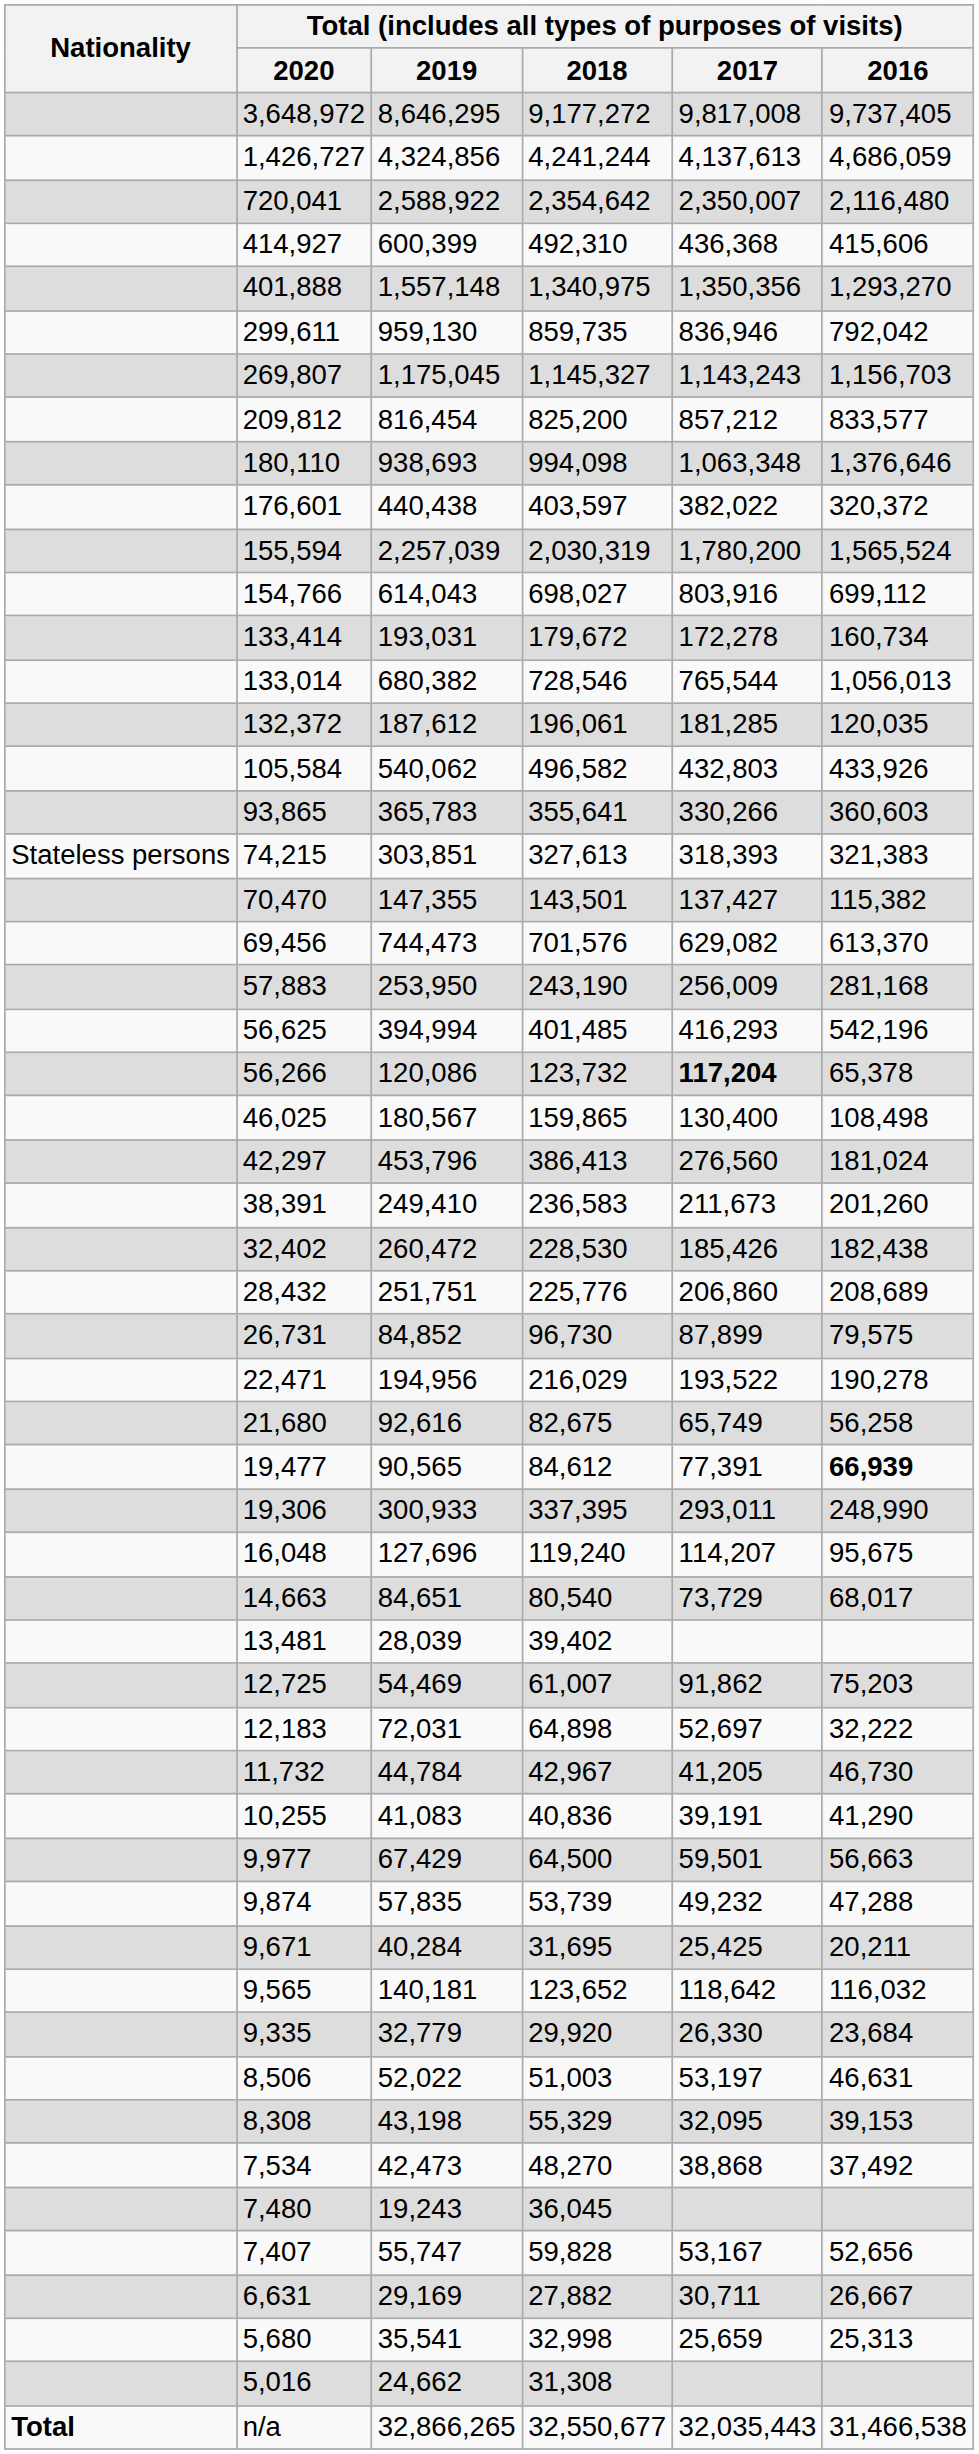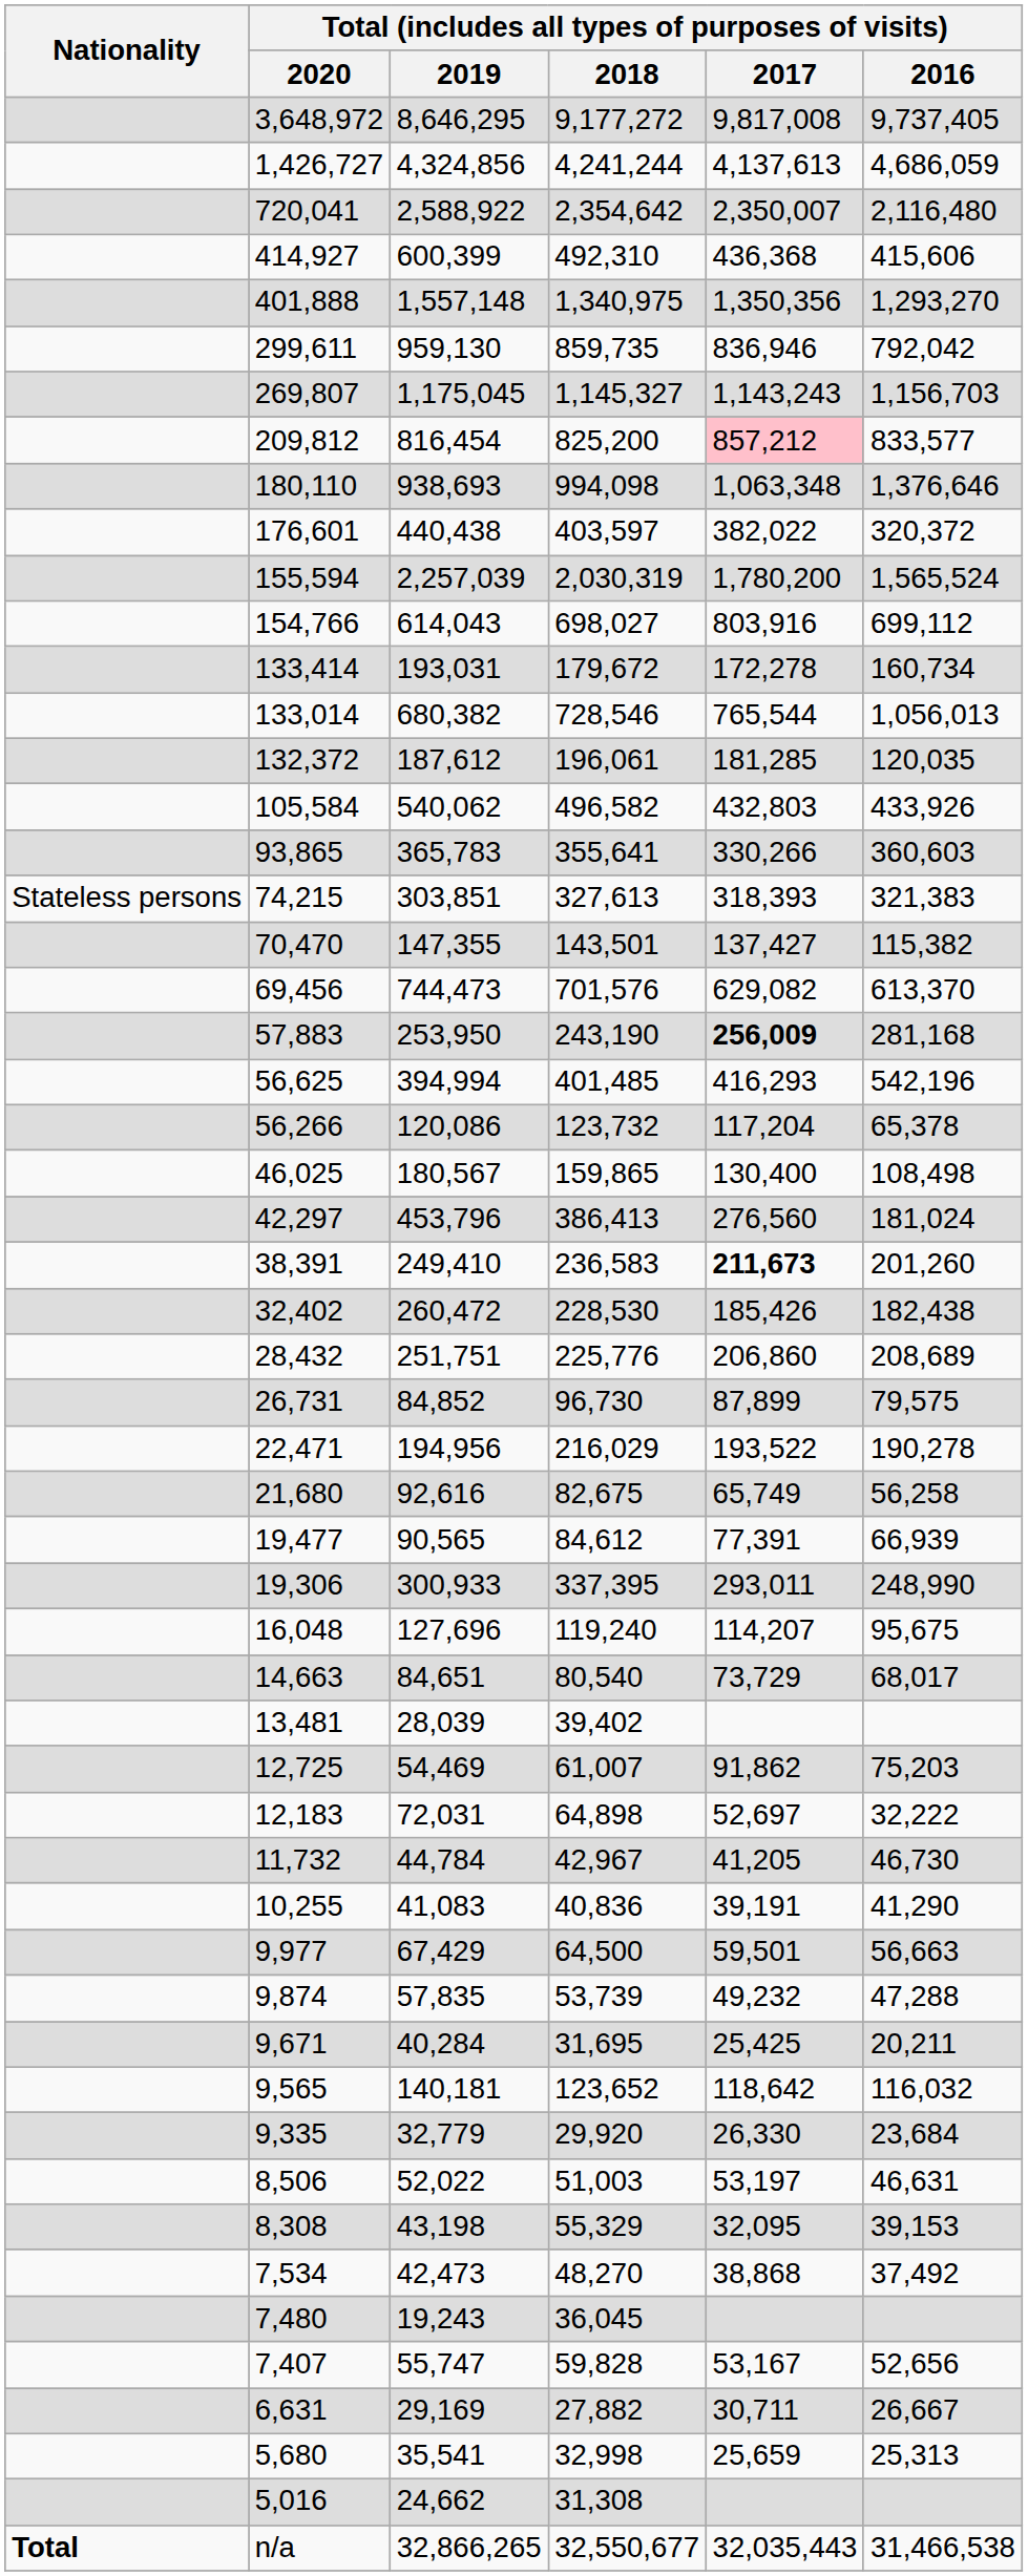209,812 | Total (includes all types of purposes of visits) / 2017: no background -> pink background
57,883 | Total (includes all types of purposes of visits) / 2017: normal -> bold
56,266 | Total (includes all types of purposes of visits) / 2017: bold -> normal
38,391 | Total (includes all types of purposes of visits) / 2017: normal -> bold
19,477 | Total (includes all types of purposes of visits) / 2016: bold -> normal
